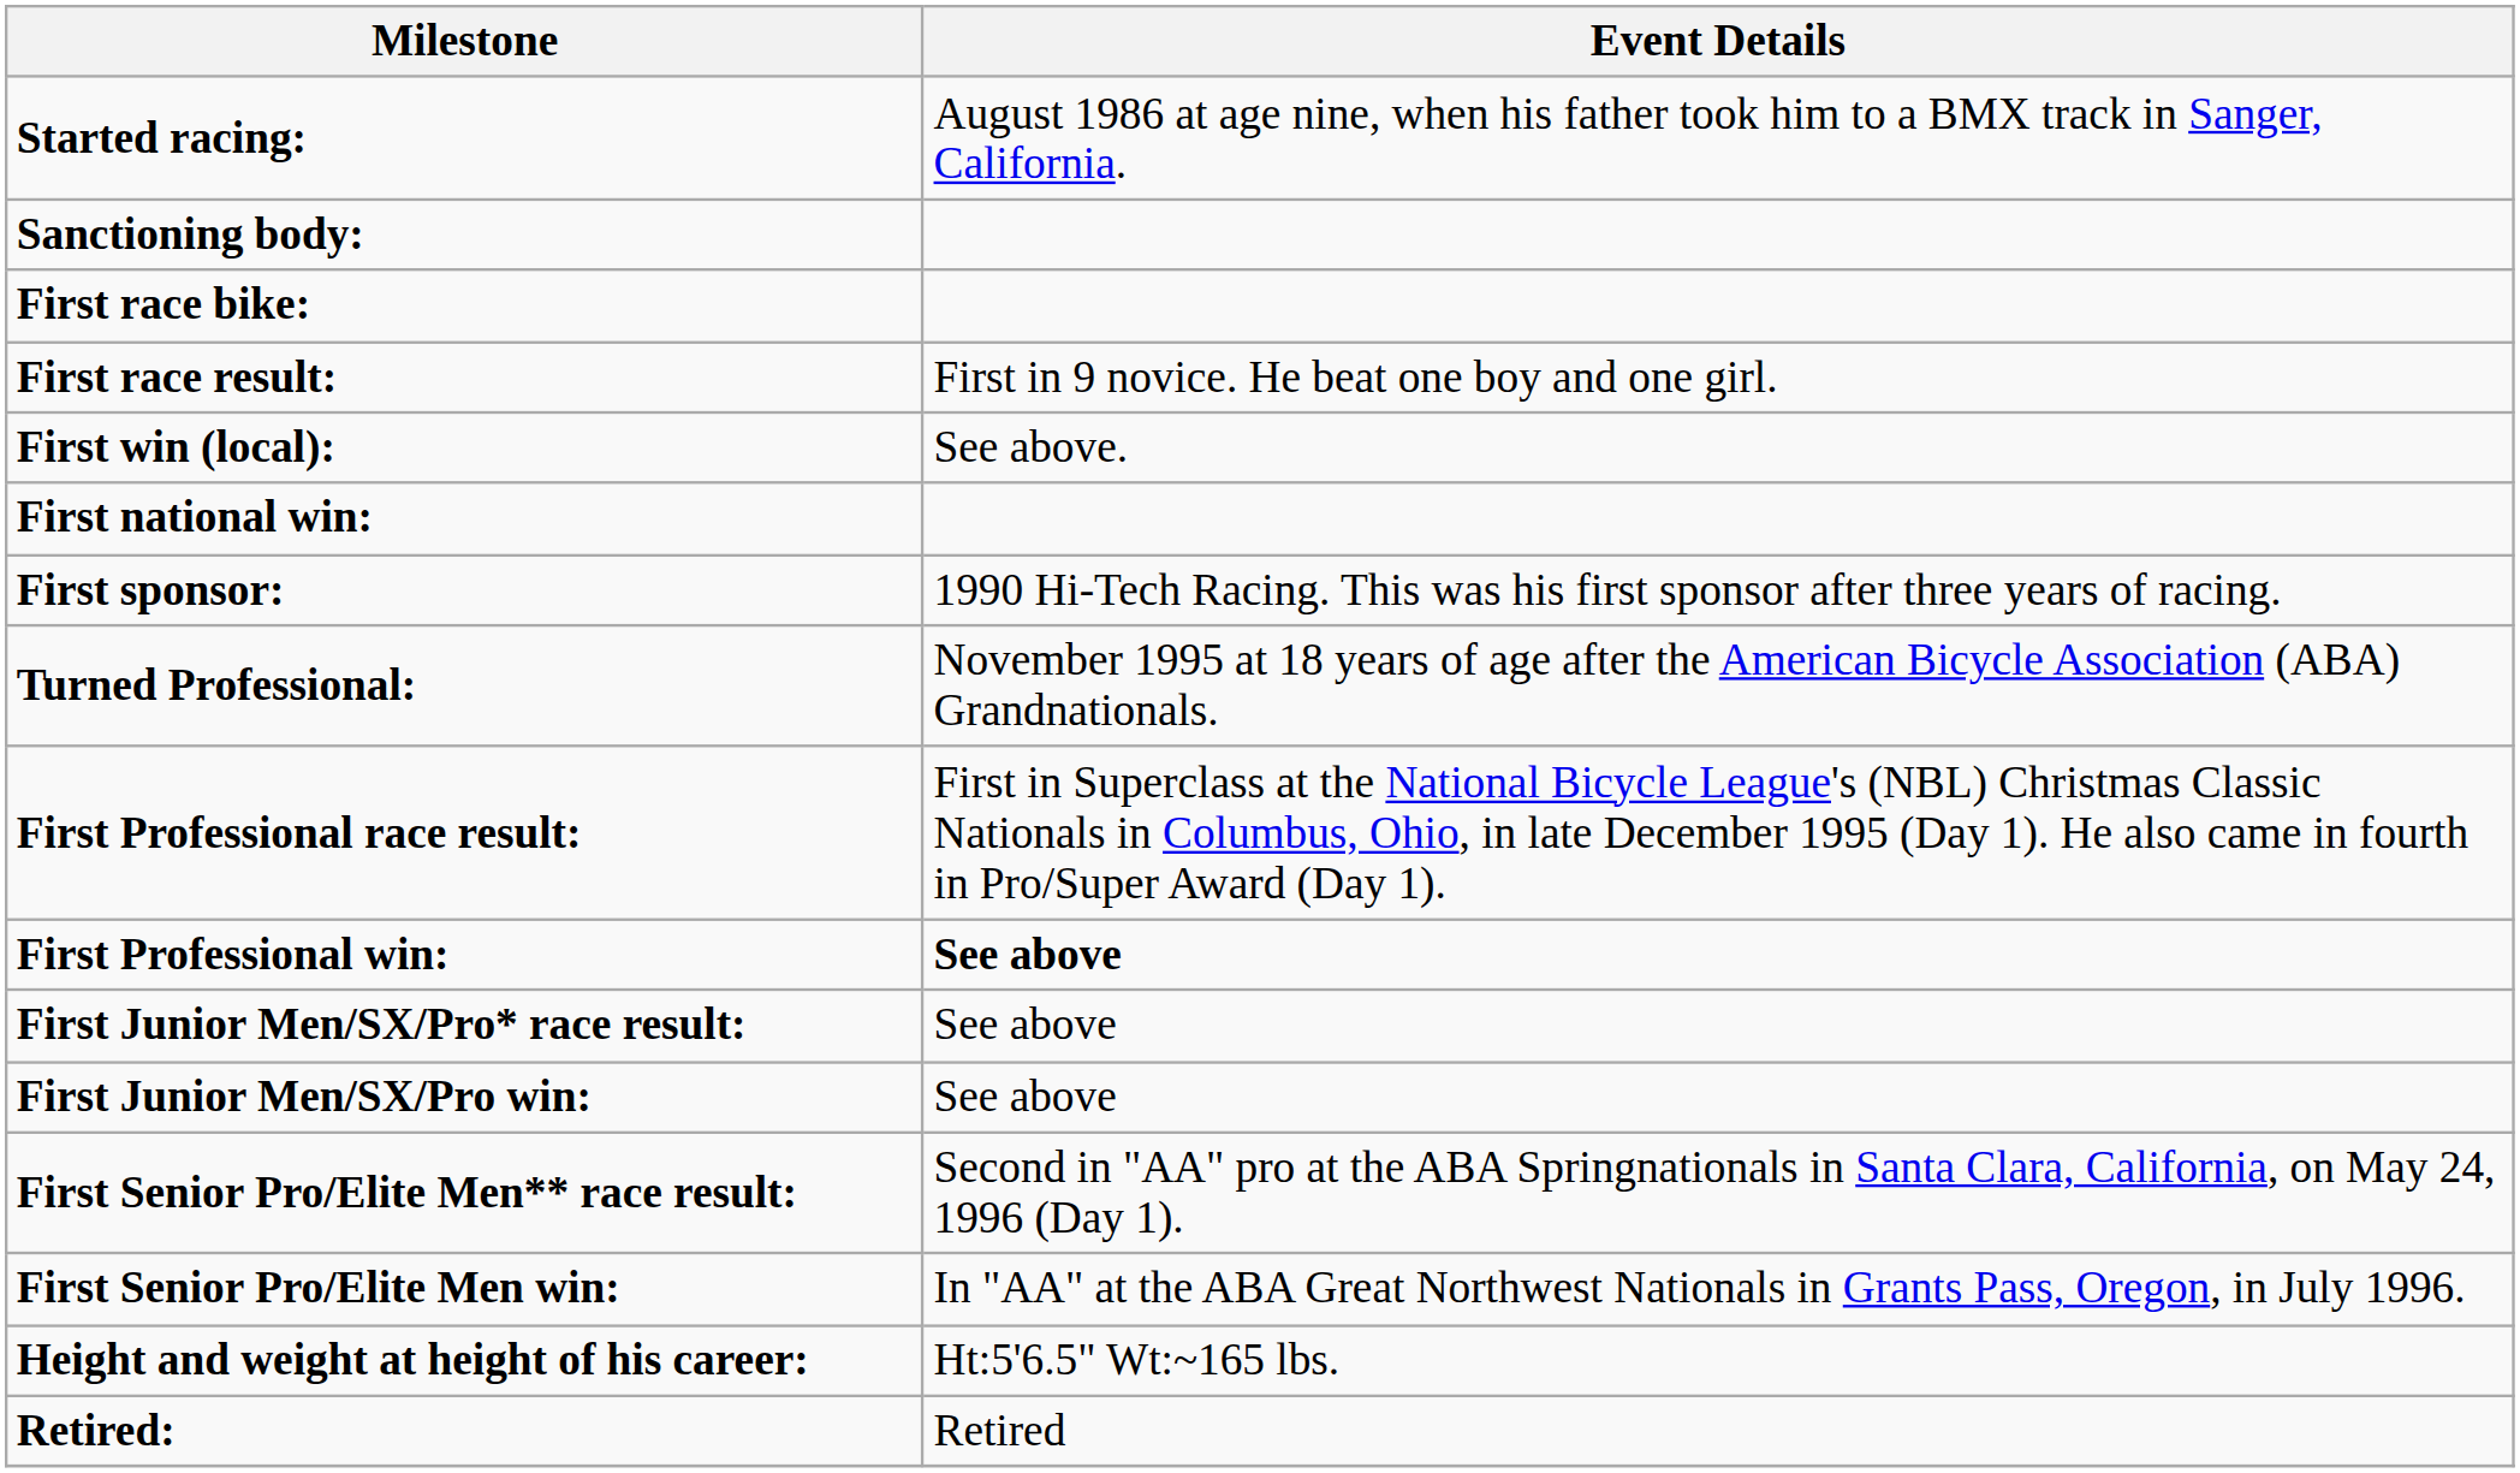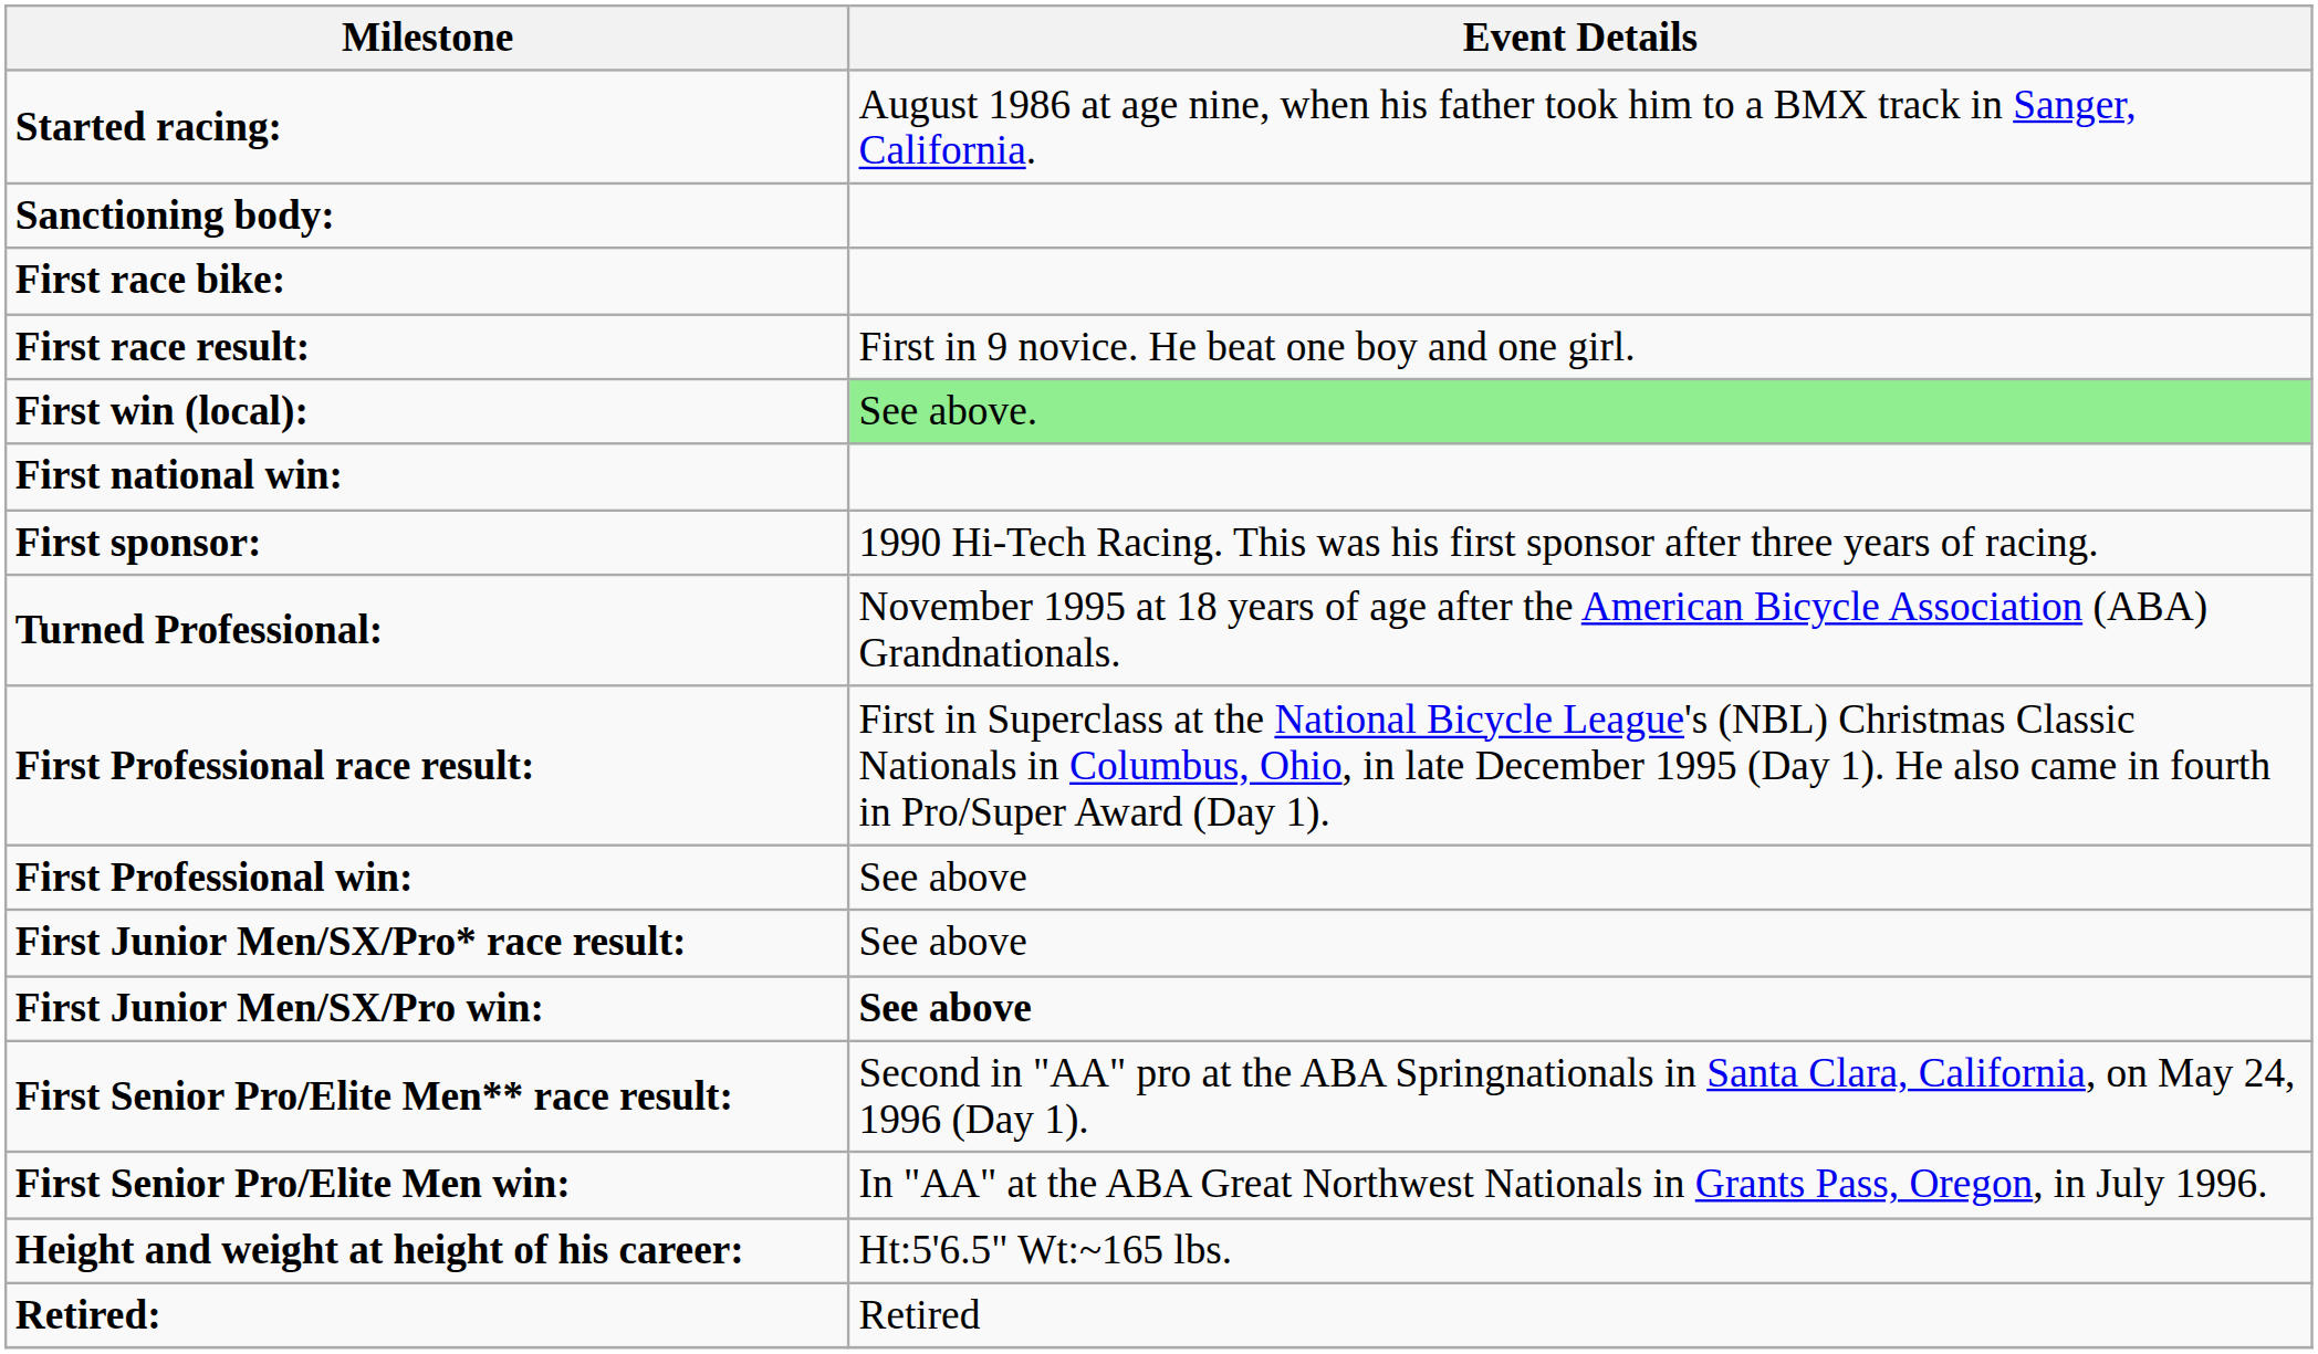First win (local): | Event Details: no background -> lightgreen background
First Professional win: | Event Details: bold -> normal
First Junior Men/SX/Pro win: | Event Details: normal -> bold
